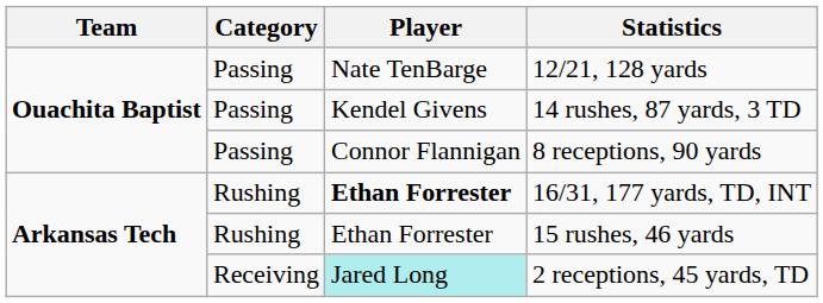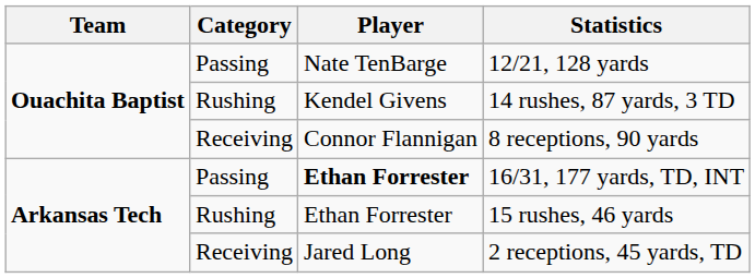14 rushes, 87 yards, 3 TD | Category: Passing -> Rushing
8 receptions, 90 yards | Category: Passing -> Receiving
16/31, 177 yards, TD, INT | Category: Rushing -> Passing
2 receptions, 45 yards, TD | Player: paleturquoise background -> no background
